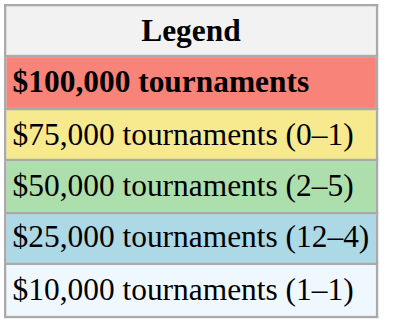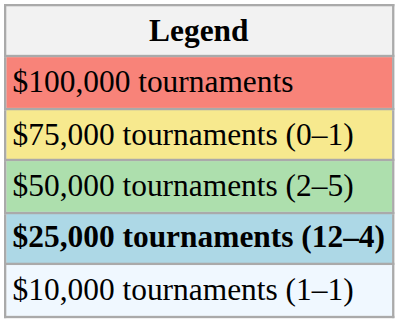row 2 | column 1: bold -> normal
row 5 | column 1: normal -> bold
